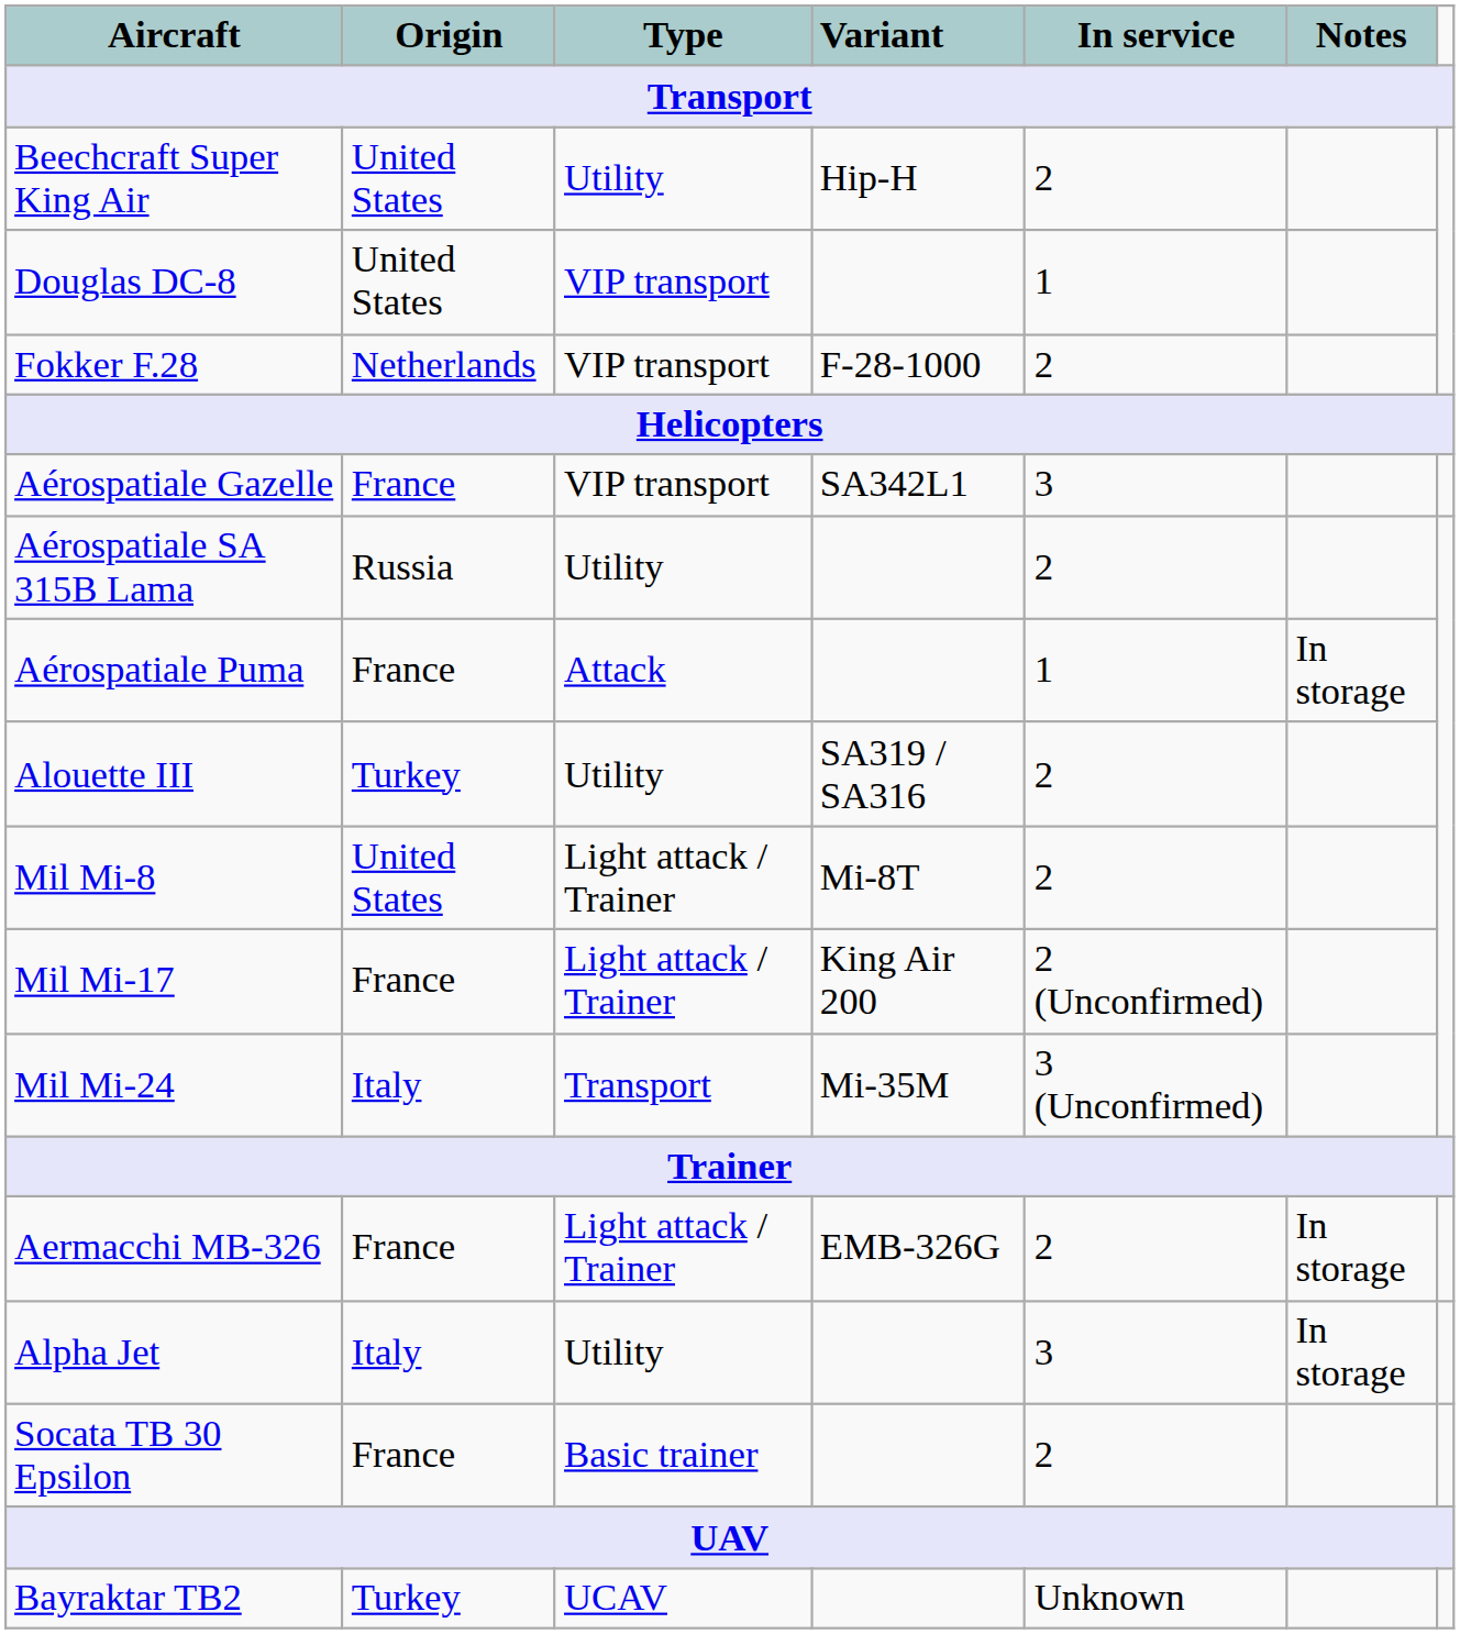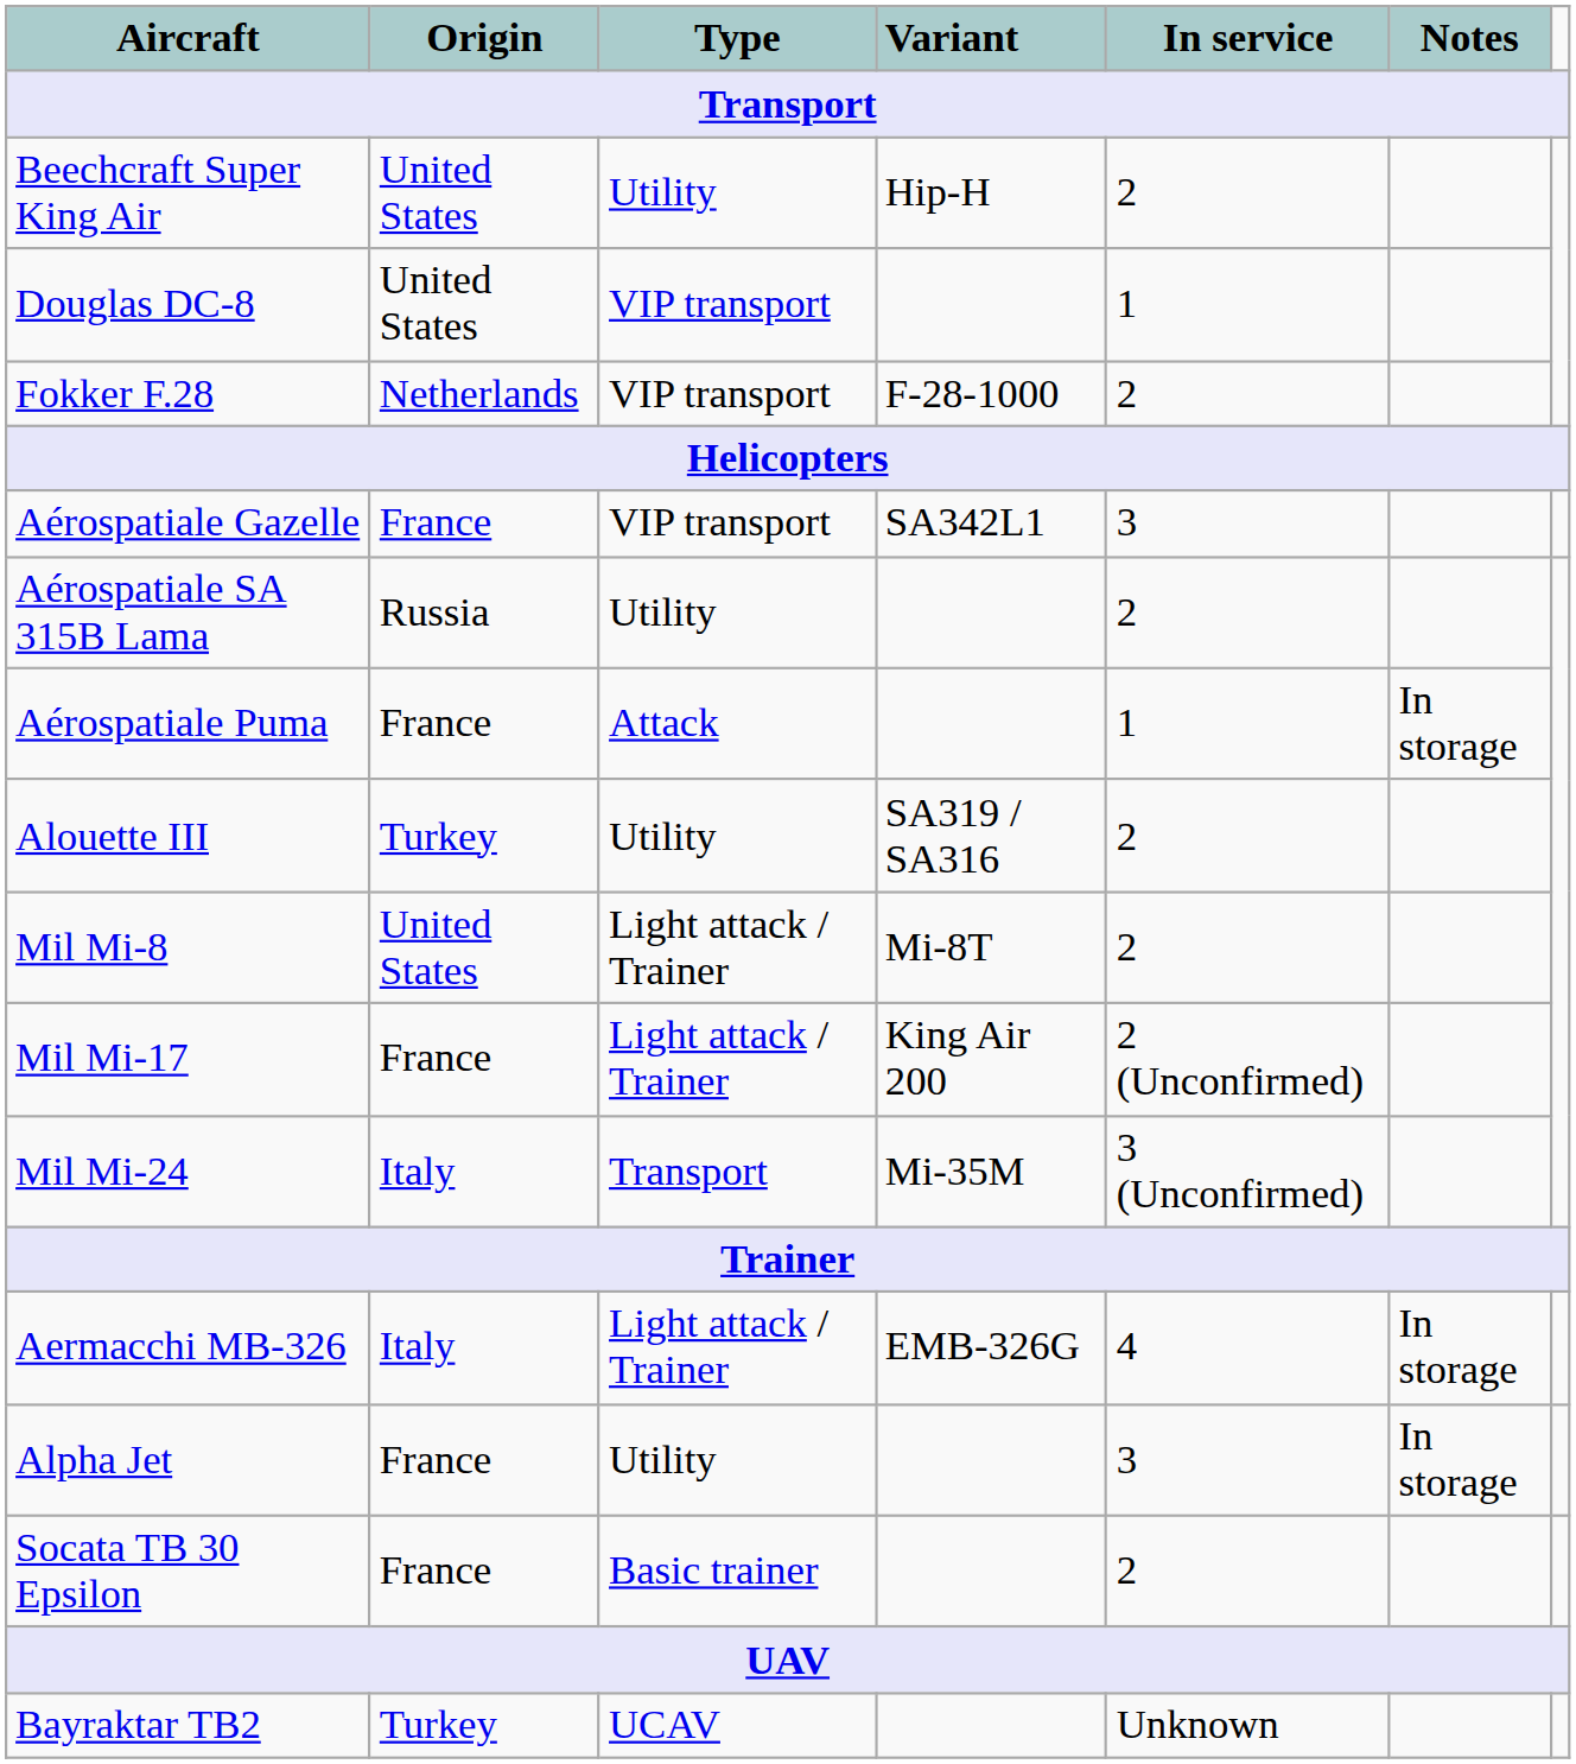Aermacchi MB-326 | Origin: France -> Italy
Aermacchi MB-326 | In service: 2 -> 4
Alpha Jet | Origin: Italy -> France
